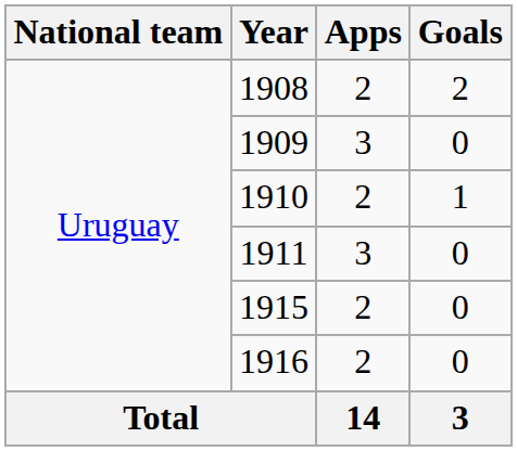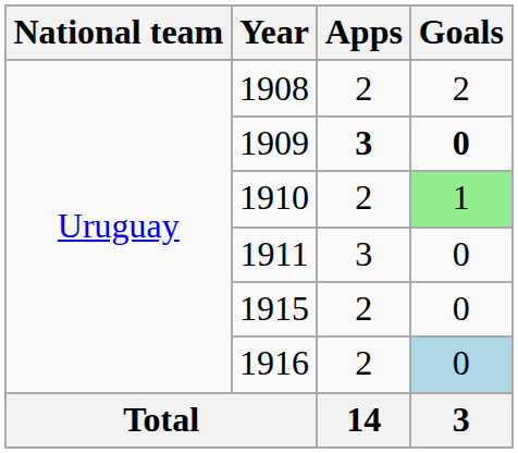1909 | Apps: normal -> bold
1909 | Goals: normal -> bold
1910 | Goals: no background -> lightgreen background
1916 | Goals: no background -> lightblue background
